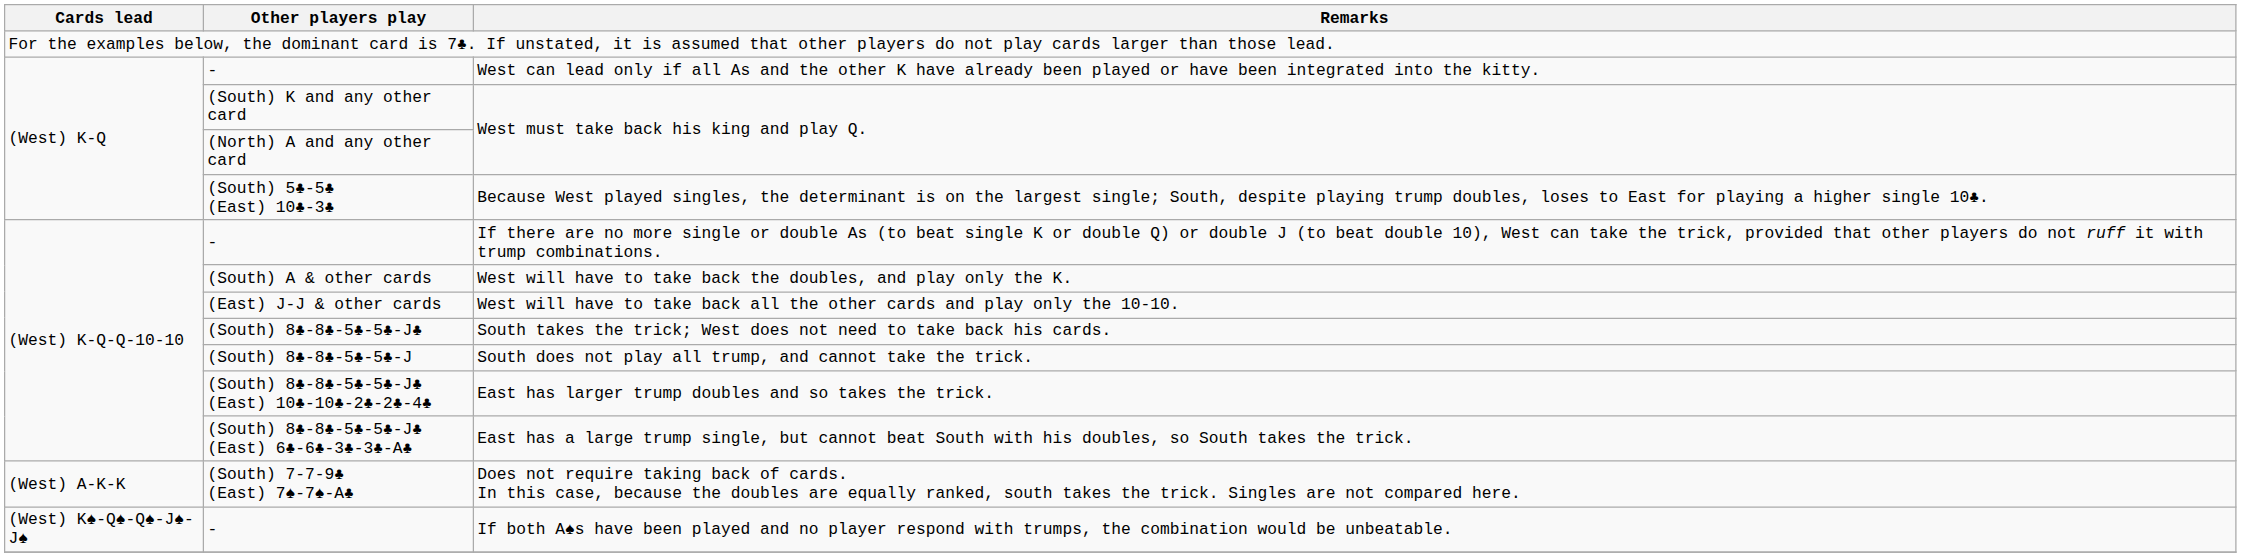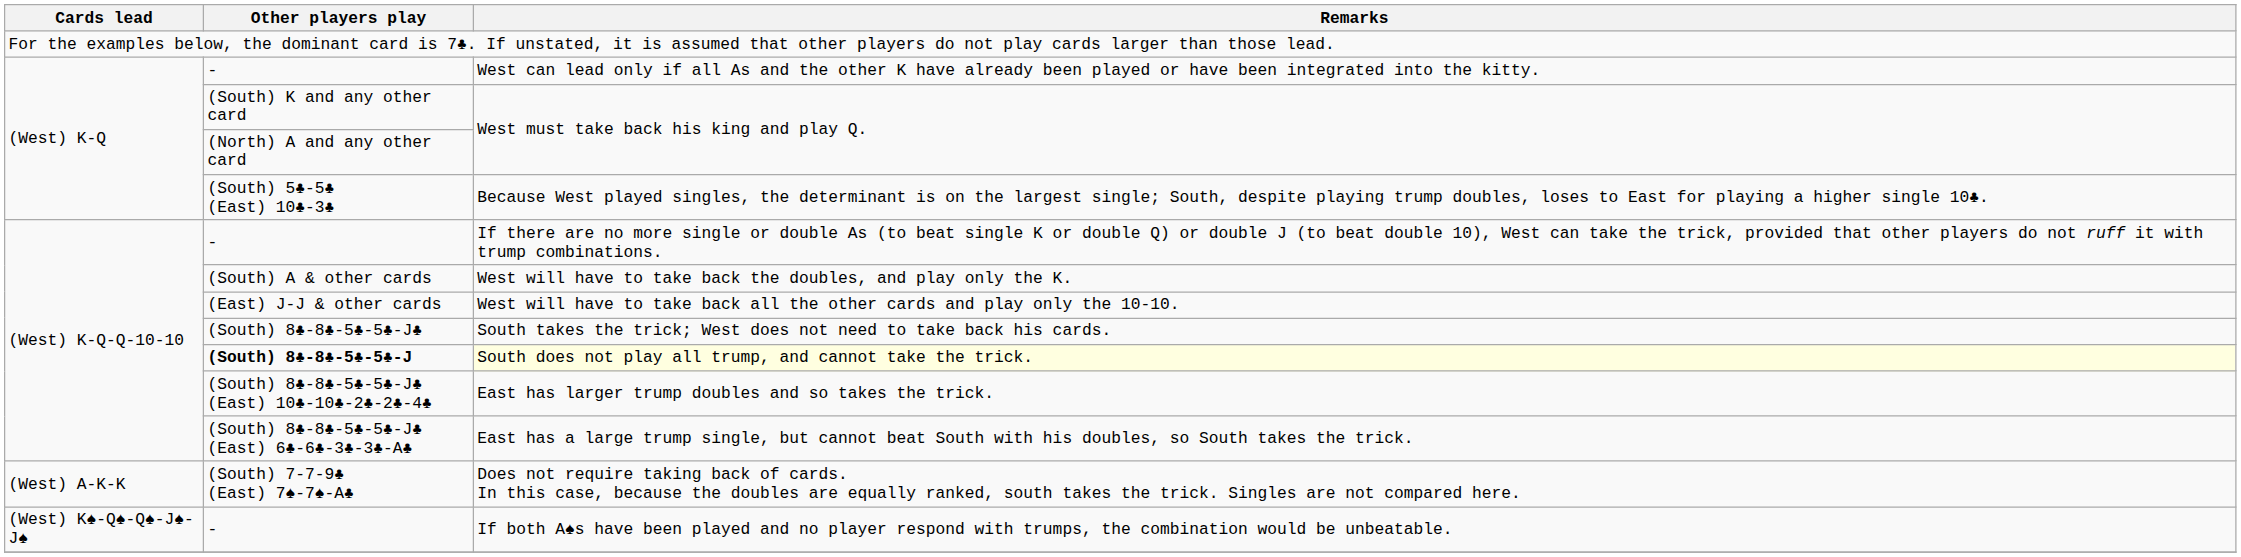South does not play all trump, and cannot take the trick. | Other players play: normal -> bold
South does not play all trump, and cannot take the trick. | Remarks: no background -> lightyellow background
